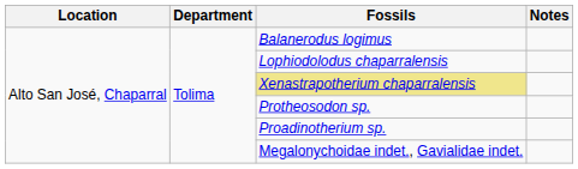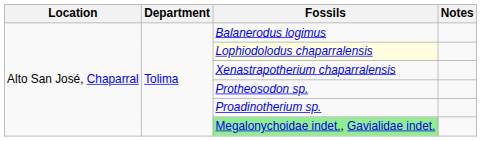Lophiodolodus chaparralensis | Fossils: no background -> lightyellow background
Xenastrapotherium chaparralensis | Fossils: khaki background -> no background
Megalonychoidae indet., Gavialidae indet. | Fossils: no background -> lightgreen background
